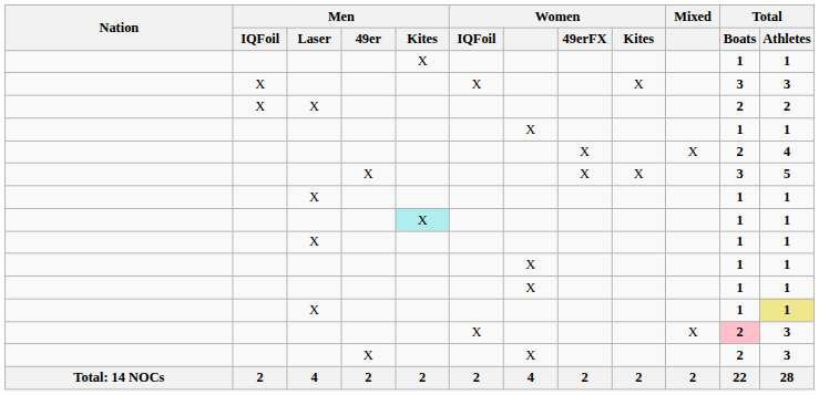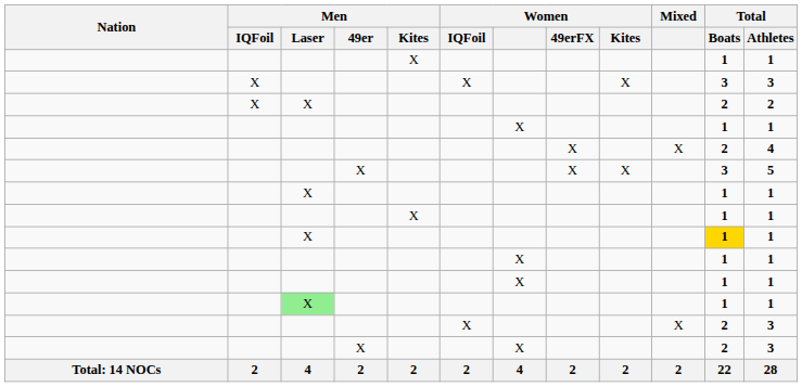row 10 | Men / Kites: paleturquoise background -> no background
row 11 | Total / Boats: no background -> gold background
row 14 | Men / Laser: no background -> lightgreen background
row 14 | Total / Athletes: khaki background -> no background
row 15 | Total / Boats: pink background -> no background
